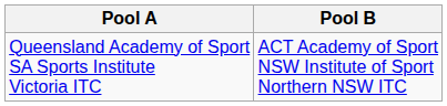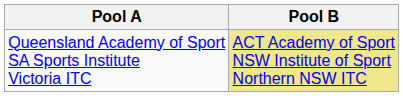Queensland Academy of Sport SA Sports Institute Victoria ITC | Pool B: no background -> khaki background
